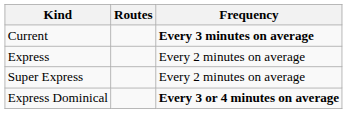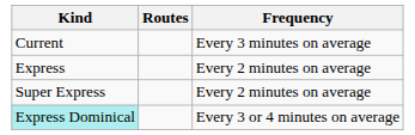row 2 | Frequency: bold -> normal
row 5 | Kind: no background -> paleturquoise background
row 5 | Frequency: bold -> normal
